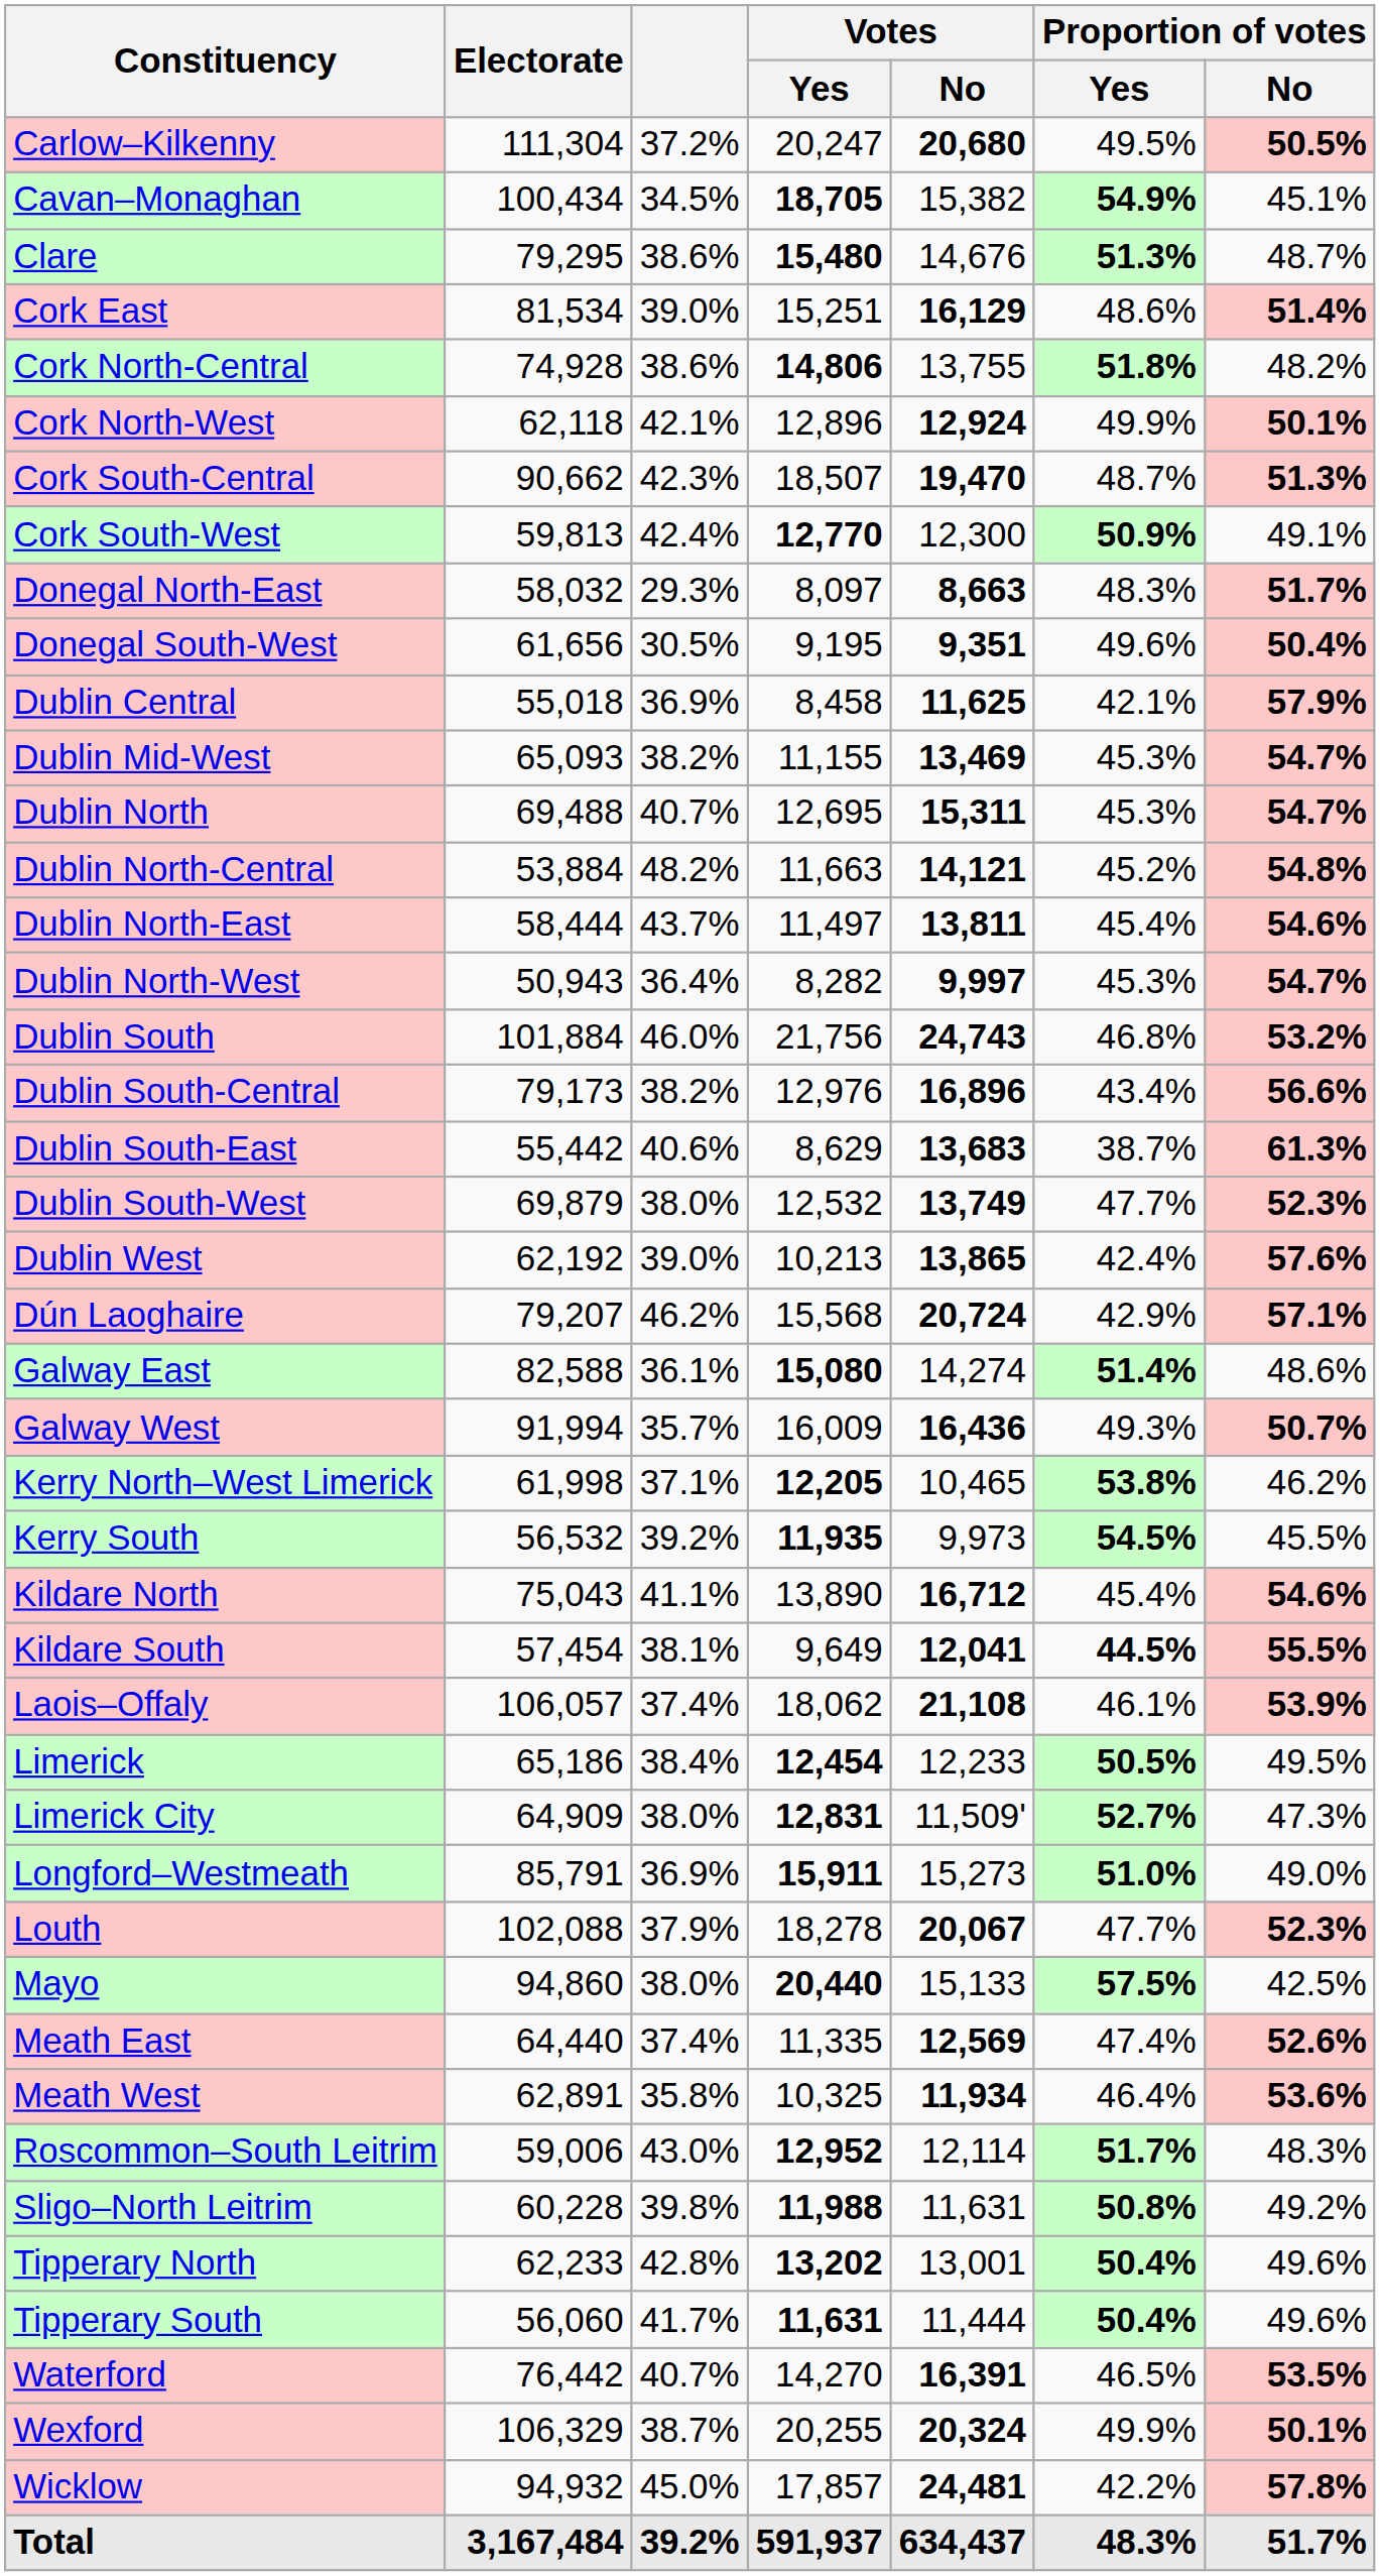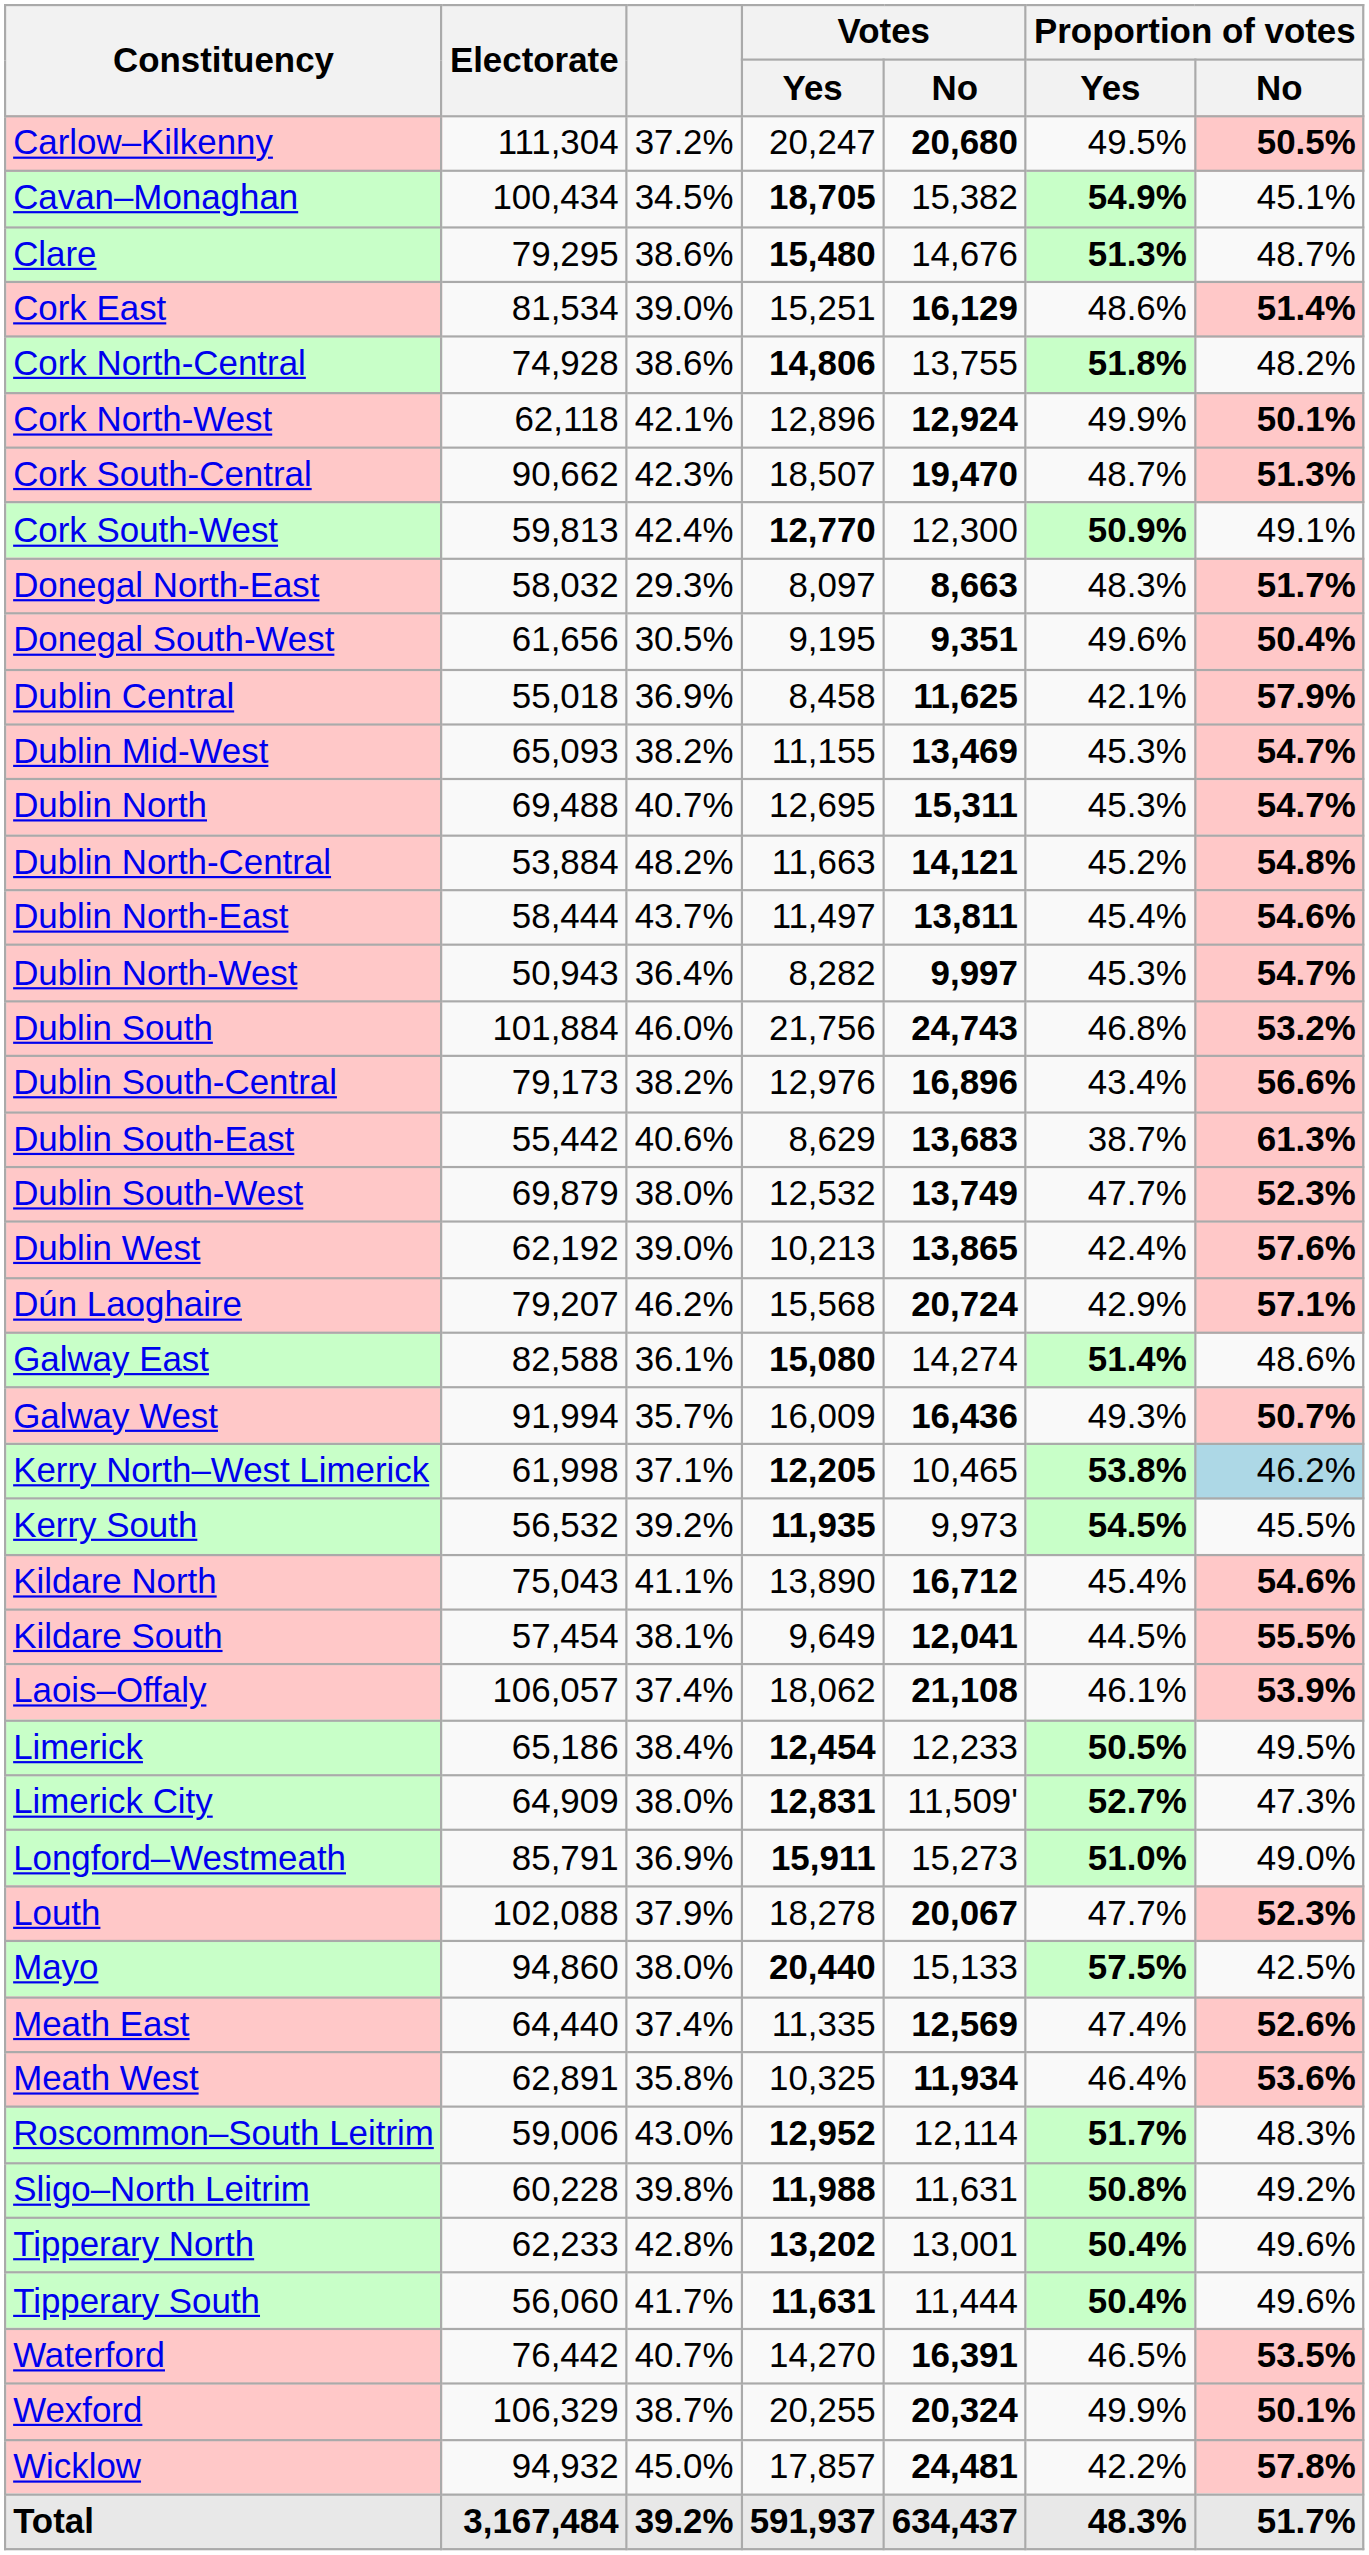Kerry North–West Limerick | Proportion of votes / No: no background -> lightblue background
Kildare South | Proportion of votes / Yes: bold -> normal
